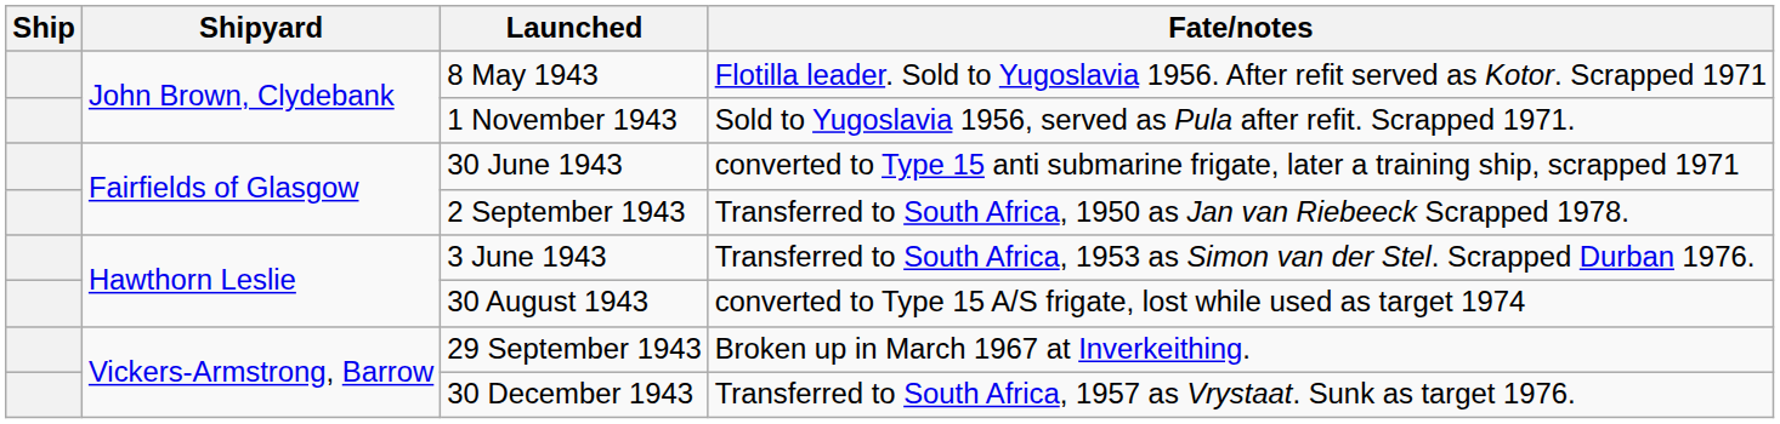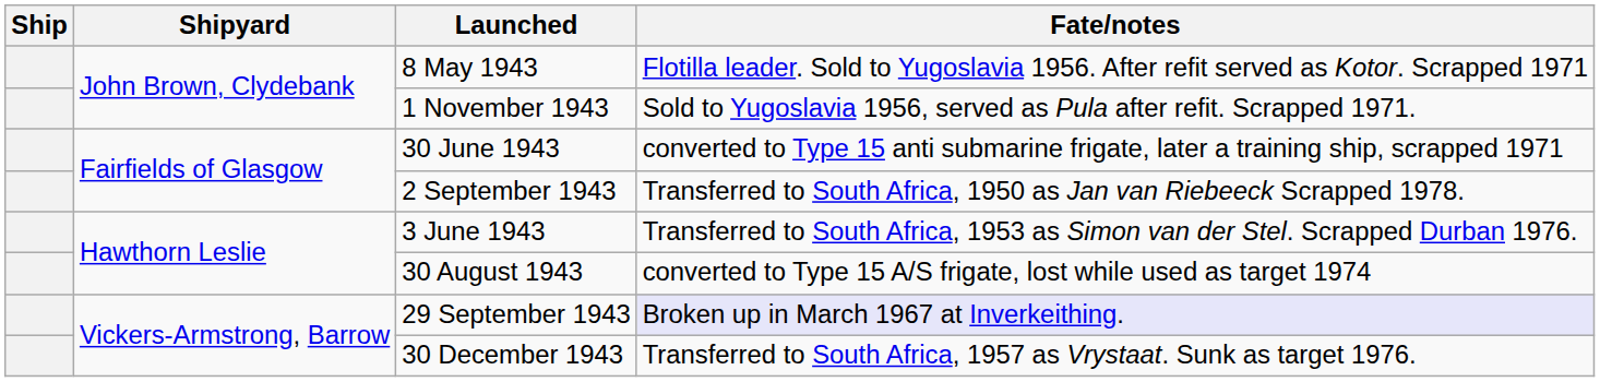29 September 1943 | Fate/notes: no background -> lavender background
